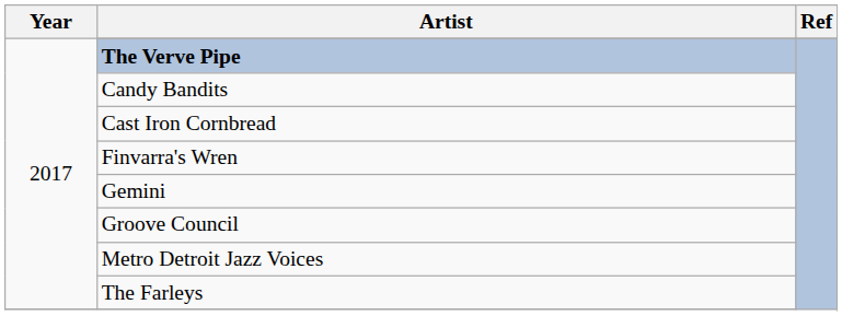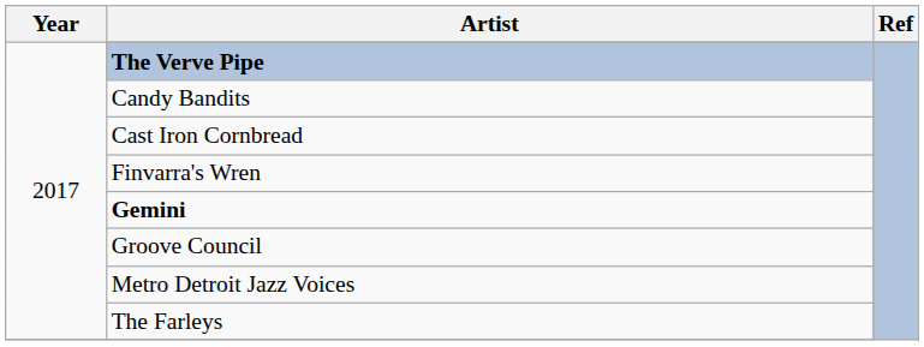Gemini | Artist: normal -> bold
